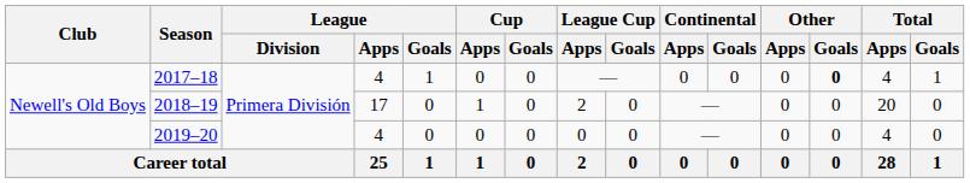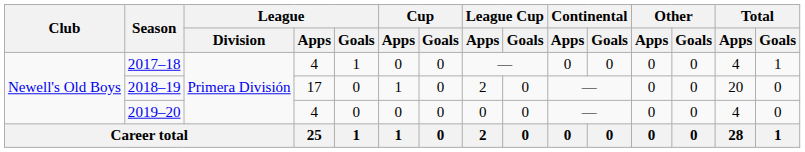2017–18 | Other / Goals: bold -> normal
